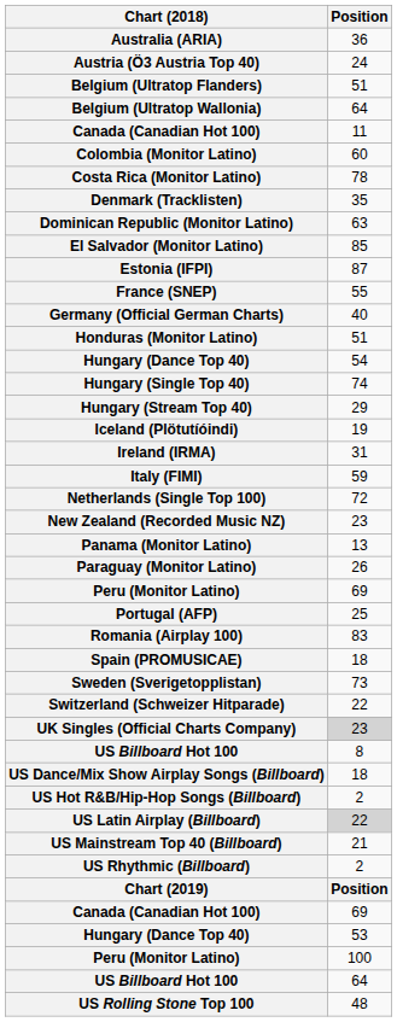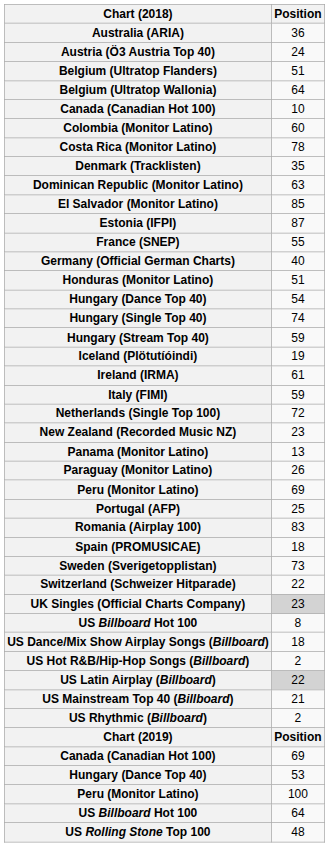row 6 | Position: 11 -> 10
row 18 | Position: 29 -> 59
row 20 | Position: 31 -> 61
